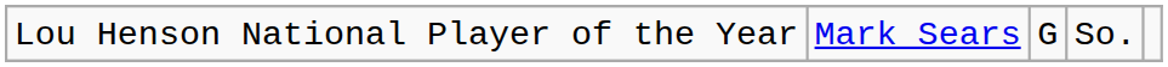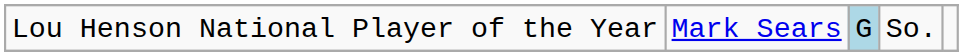Lou Henson National Player of the Year | column 3: no background -> lightblue background
